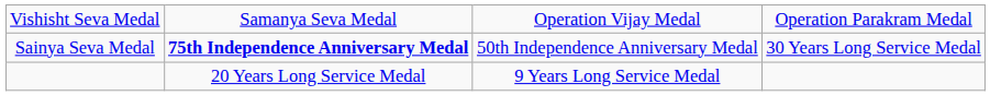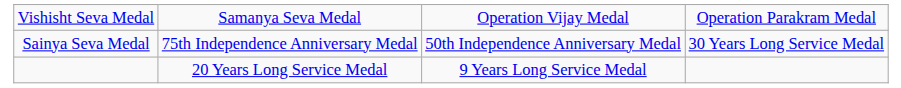Sainya Seva Medal | column 2: bold -> normal
